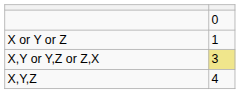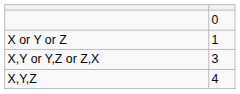X,Y or Y,Z or Z,X | column 2: khaki background -> no background
